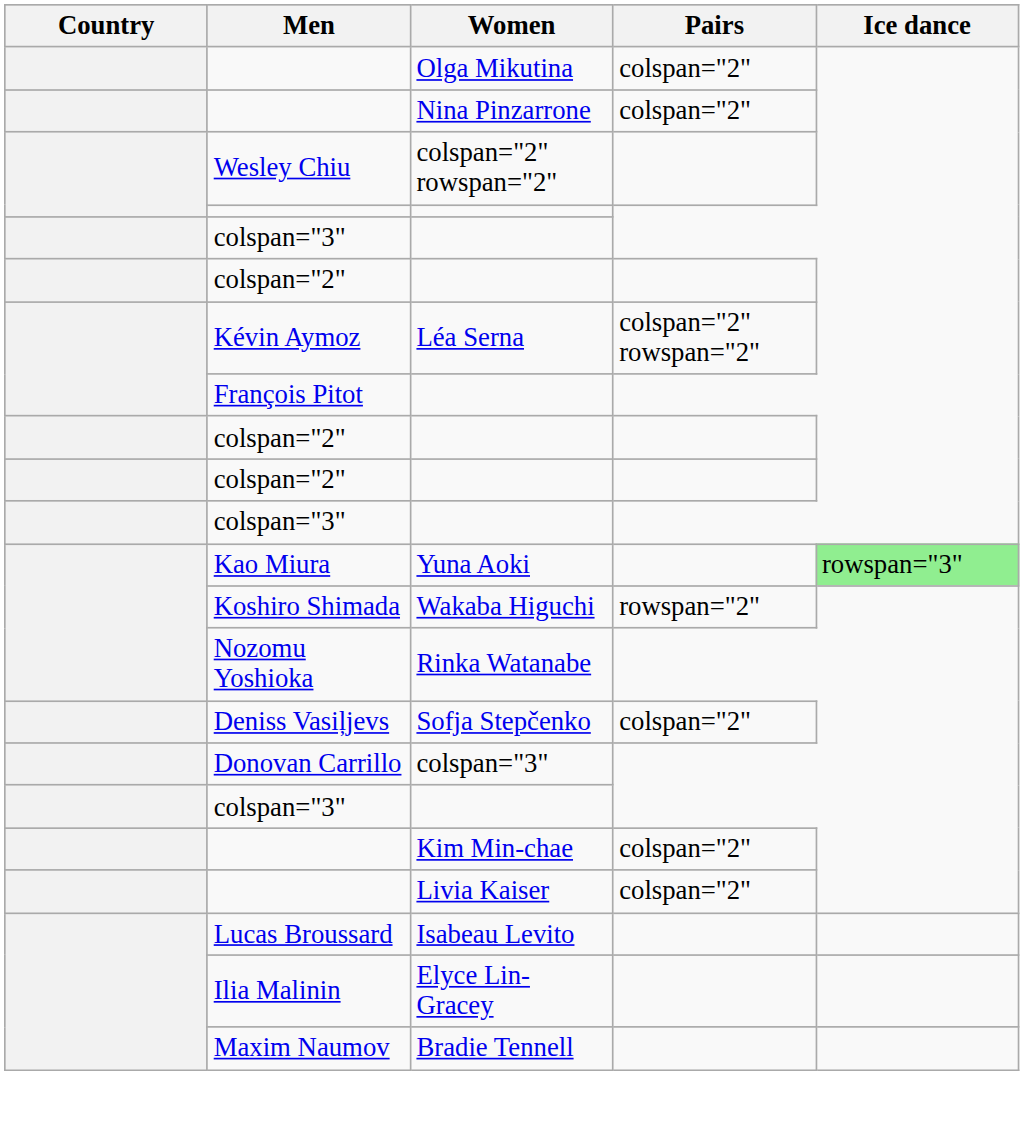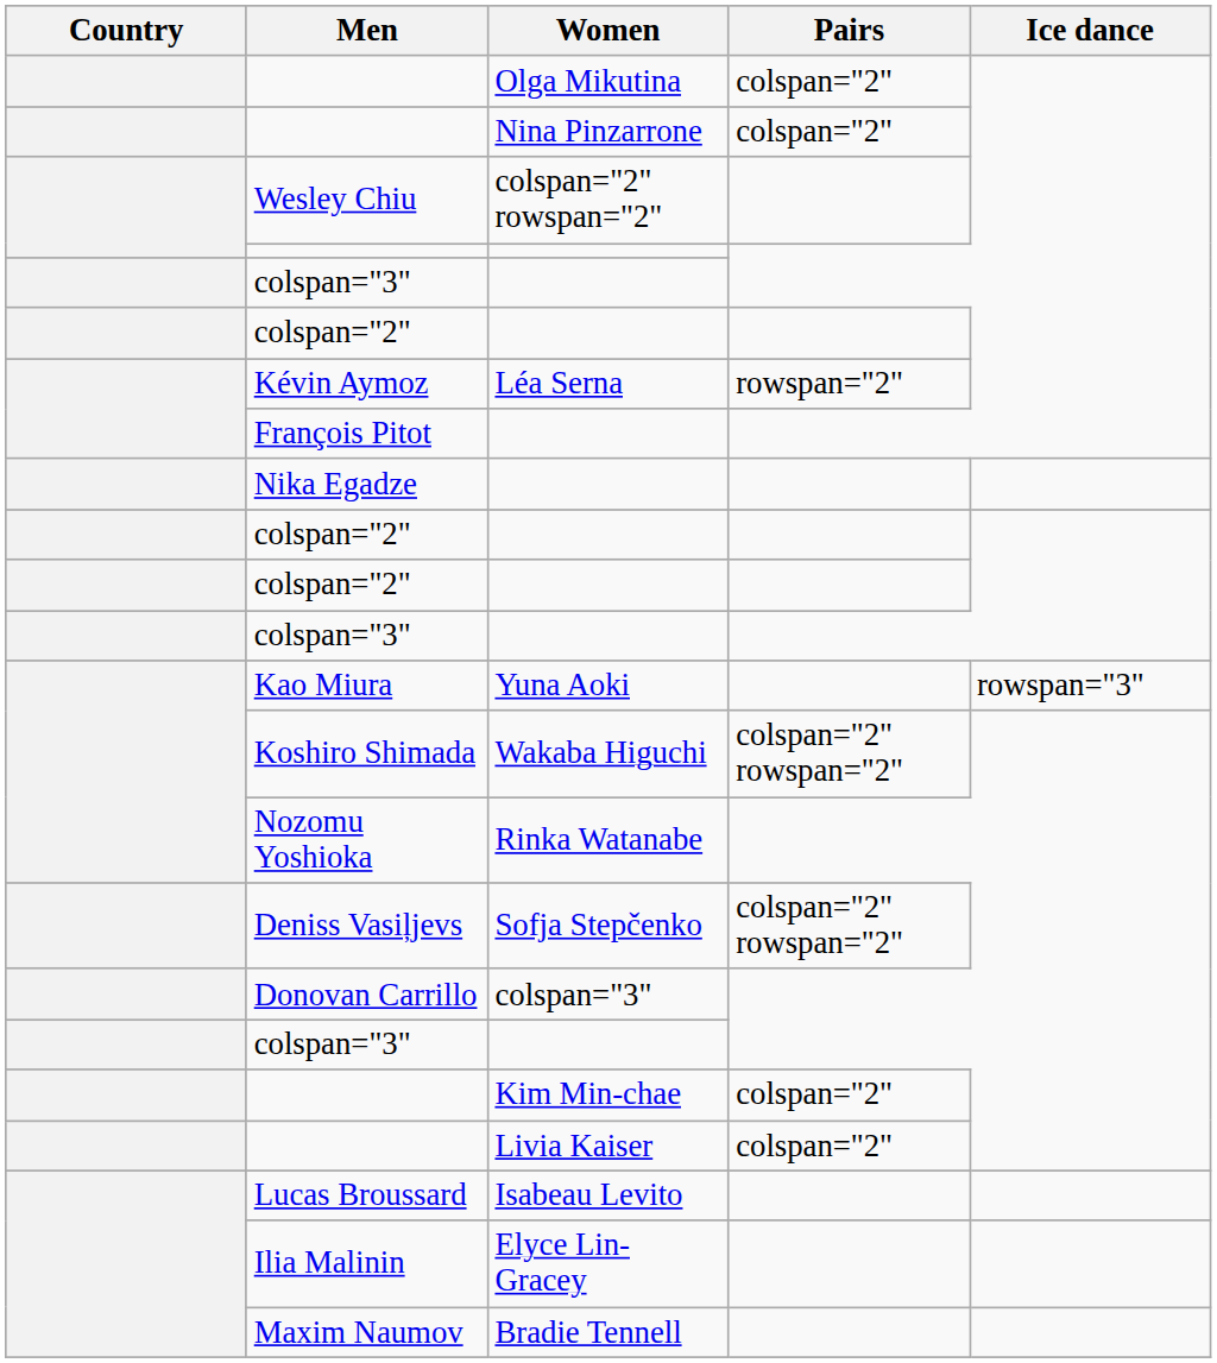Kévin Aymoz | Pairs: colspan="2" rowspan="2" -> rowspan="2"
+ row: Nika Egadze
Kao Miura | Ice dance: lightgreen background -> no background
Koshiro Shimada | Pairs: rowspan="2" -> colspan="2" rowspan="2"
Deniss Vasiļjevs | Pairs: colspan="2" -> colspan="2" rowspan="2"
